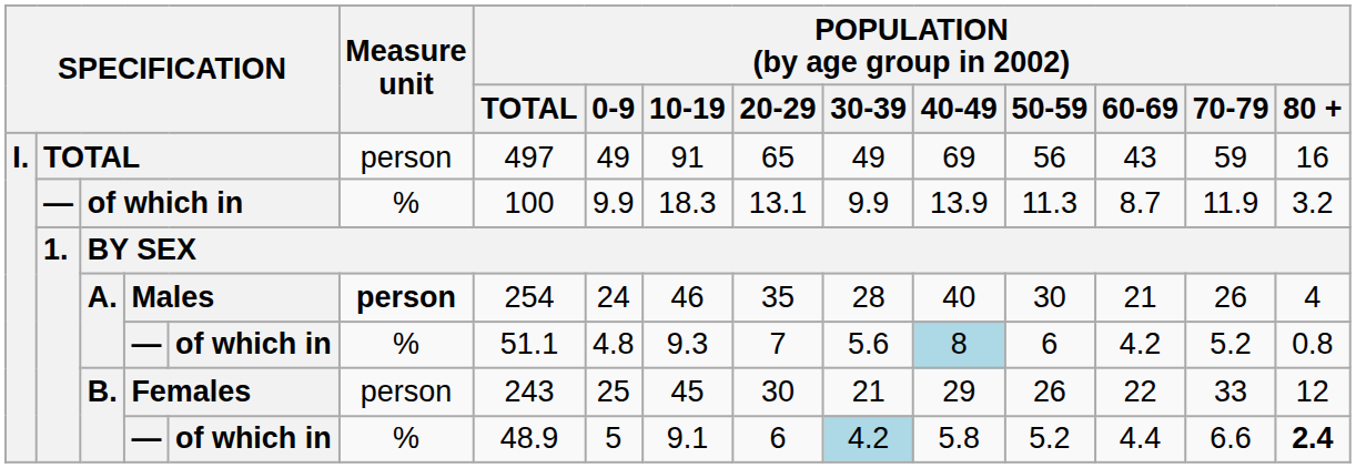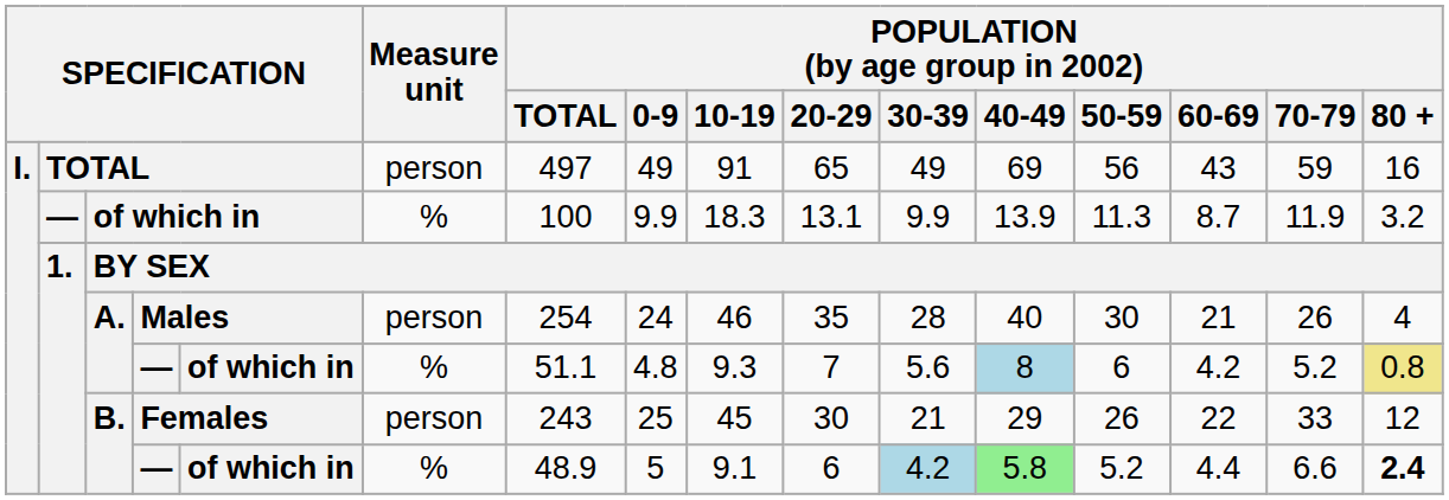Males | Measure unit: bold -> normal
A. / — | POPULATION (by age group in 2002) / 80 +: no background -> khaki background
B. / — | POPULATION (by age group in 2002) / 40-49: no background -> lightgreen background
